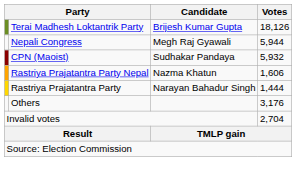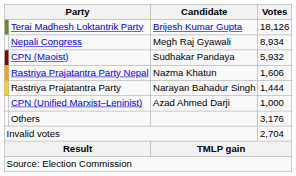Nepali Congress | Votes: 5,944 -> 8,934
+ row: CPN (Unified Marxist–Leninist) | Azad Ahmed Darji | 1,000
